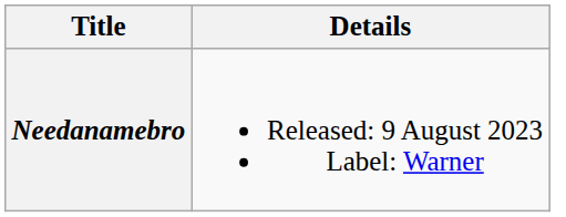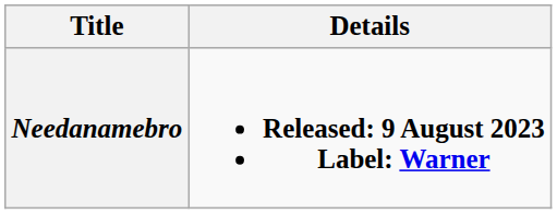Needanamebro | Details: normal -> bold
